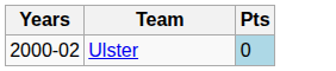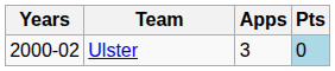+ column: Apps | 3
